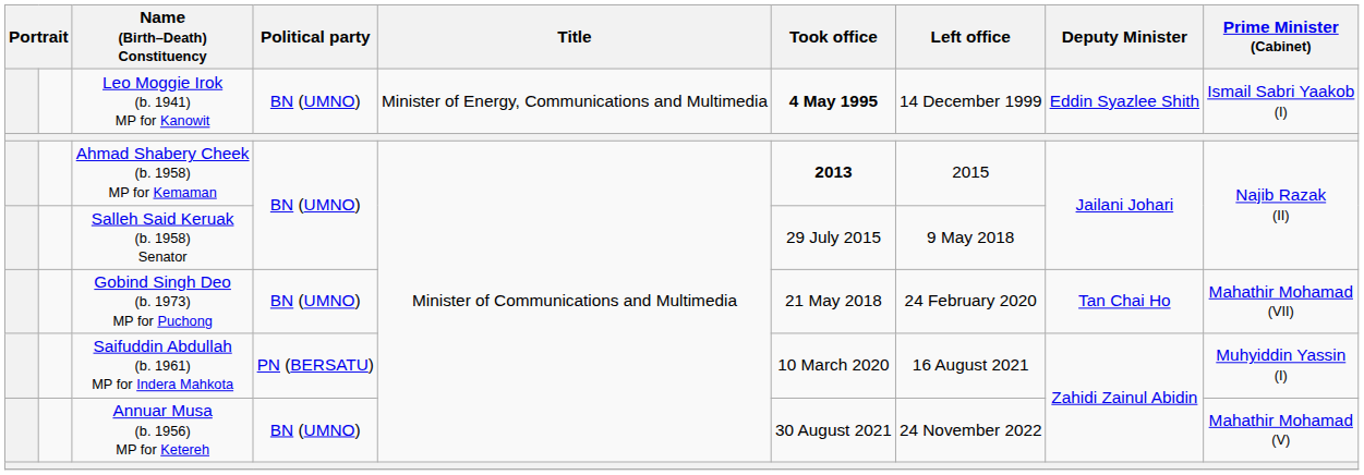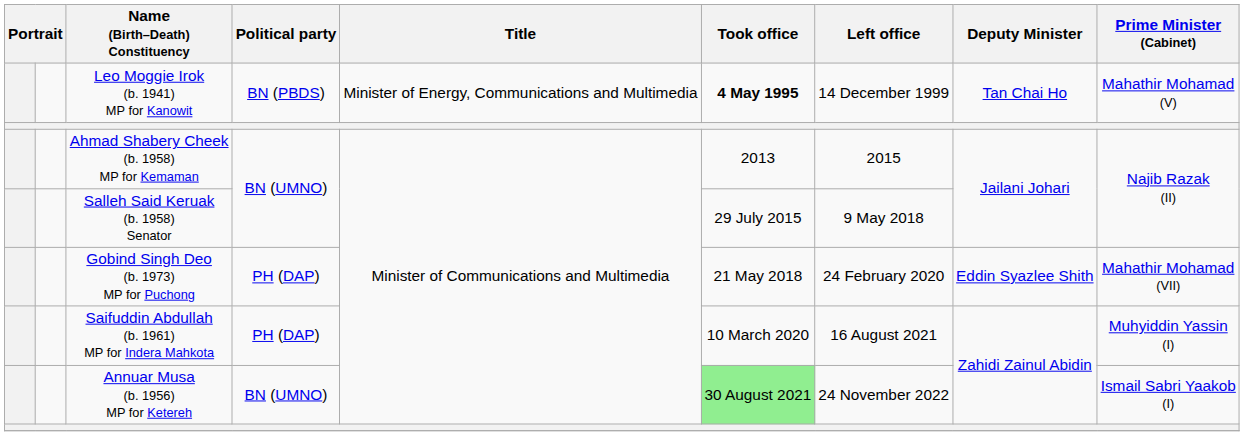Leo Moggie Irok (b. 1941) MP for Kanowit | Political party: BN (UMNO) -> BN (PBDS)
Leo Moggie Irok (b. 1941) MP for Kanowit | Deputy Minister: Eddin Syazlee Shith -> Tan Chai Ho
Leo Moggie Irok (b. 1941) MP for Kanowit | Prime Minister (Cabinet): Ismail Sabri Yaakob (I) -> Mahathir Mohamad (V)
Ahmad Shabery Cheek (b. 1958) MP for Kemaman | Took office: bold -> normal
Gobind Singh Deo (b. 1973) MP for Puchong | Political party: BN (UMNO) -> PH (DAP)
Gobind Singh Deo (b. 1973) MP for Puchong | Deputy Minister: Tan Chai Ho -> Eddin Syazlee Shith
Saifuddin Abdullah (b. 1961) MP for Indera Mahkota | Political party: PN (BERSATU) -> PH (DAP)
Annuar Musa (b. 1956) MP for Ketereh | Took office: no background -> lightgreen background
Annuar Musa (b. 1956) MP for Ketereh | Prime Minister (Cabinet): Mahathir Mohamad (V) -> Ismail Sabri Yaakob (I)
